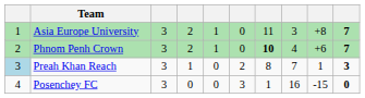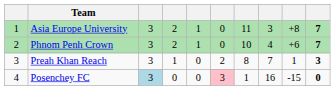Phnom Penh Crown | column 7: bold -> normal
Preah Khan Reach | column 1: lightblue background -> no background
Posenchey FC | column 3: no background -> lightblue background
Posenchey FC | column 6: no background -> pink background
